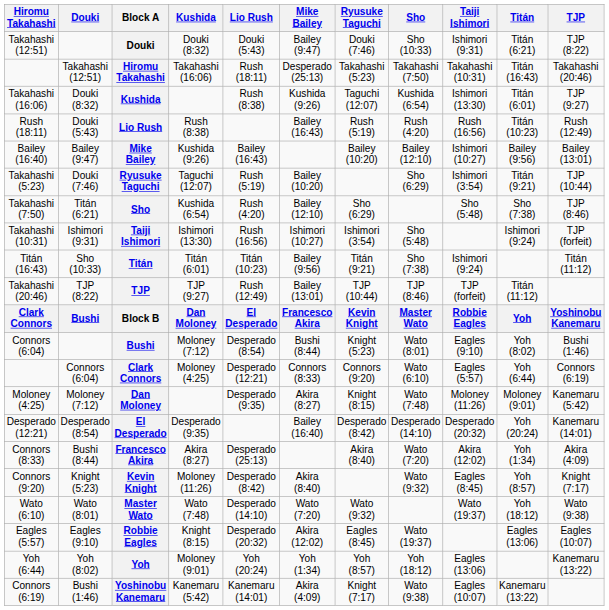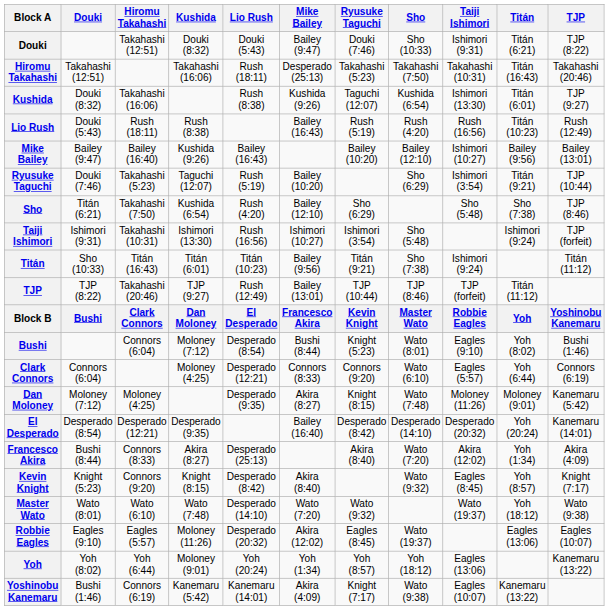columns swapped: Block A <-> Hiromu Takahashi
row 18 | Kushida: Moloney (11:26) -> Knight (8:15)
row 20 | Kushida: Knight (8:15) -> Moloney (11:26)
